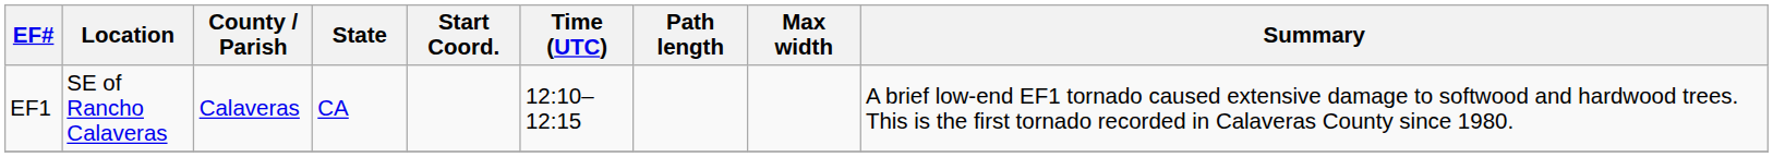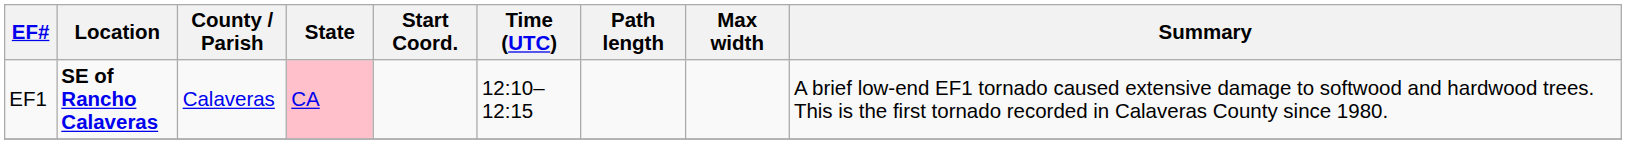EF1 | Location: normal -> bold
EF1 | State: no background -> pink background
